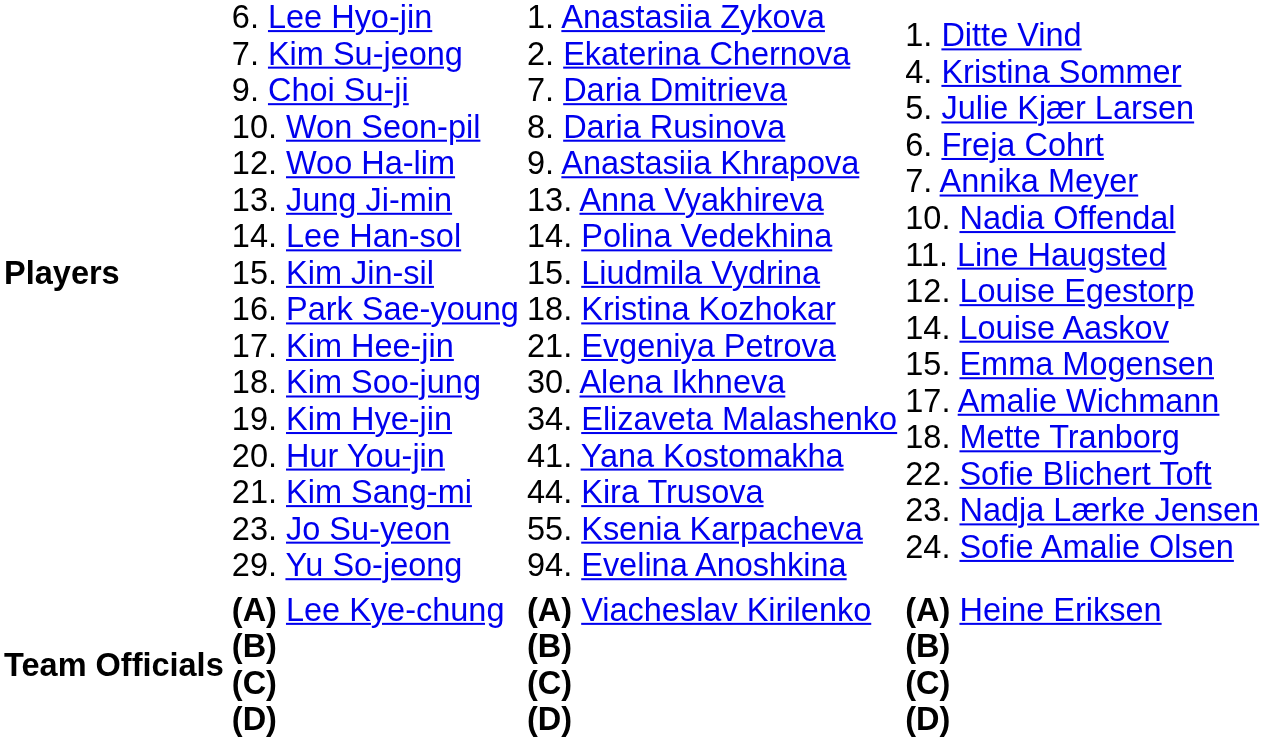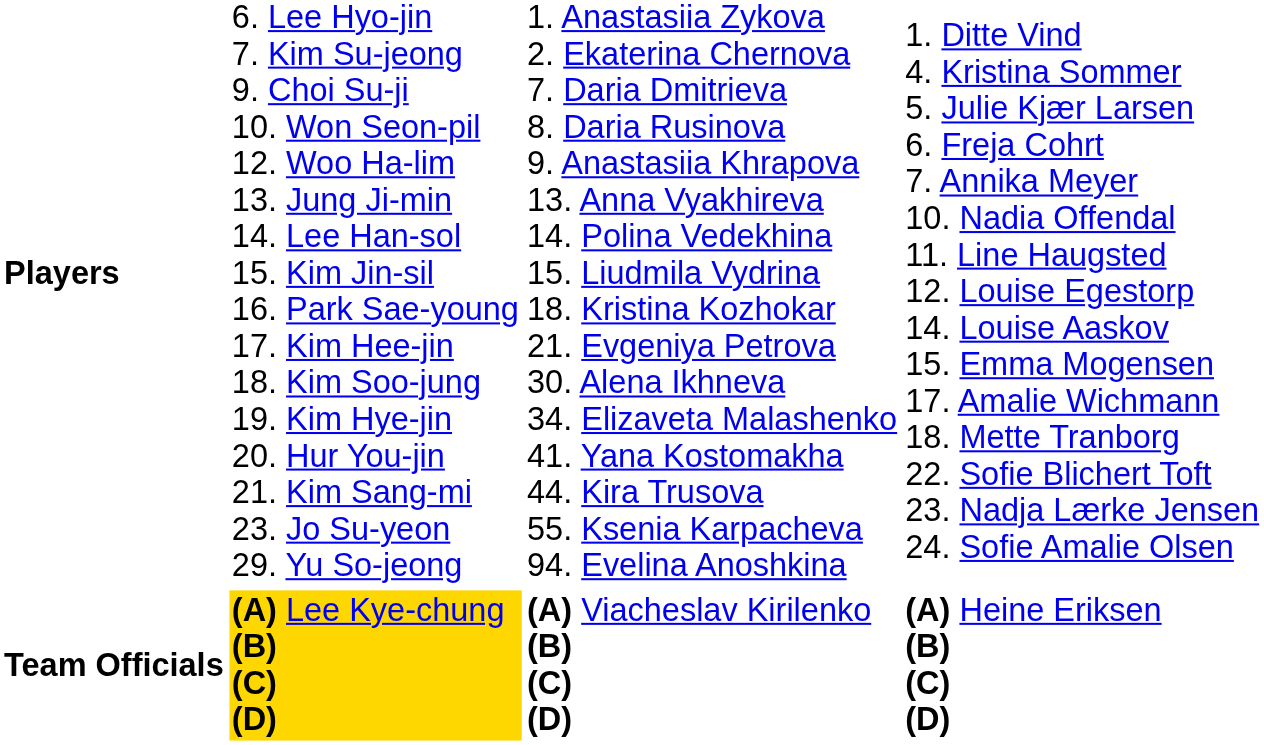Team Officials | column 2: no background -> gold background
